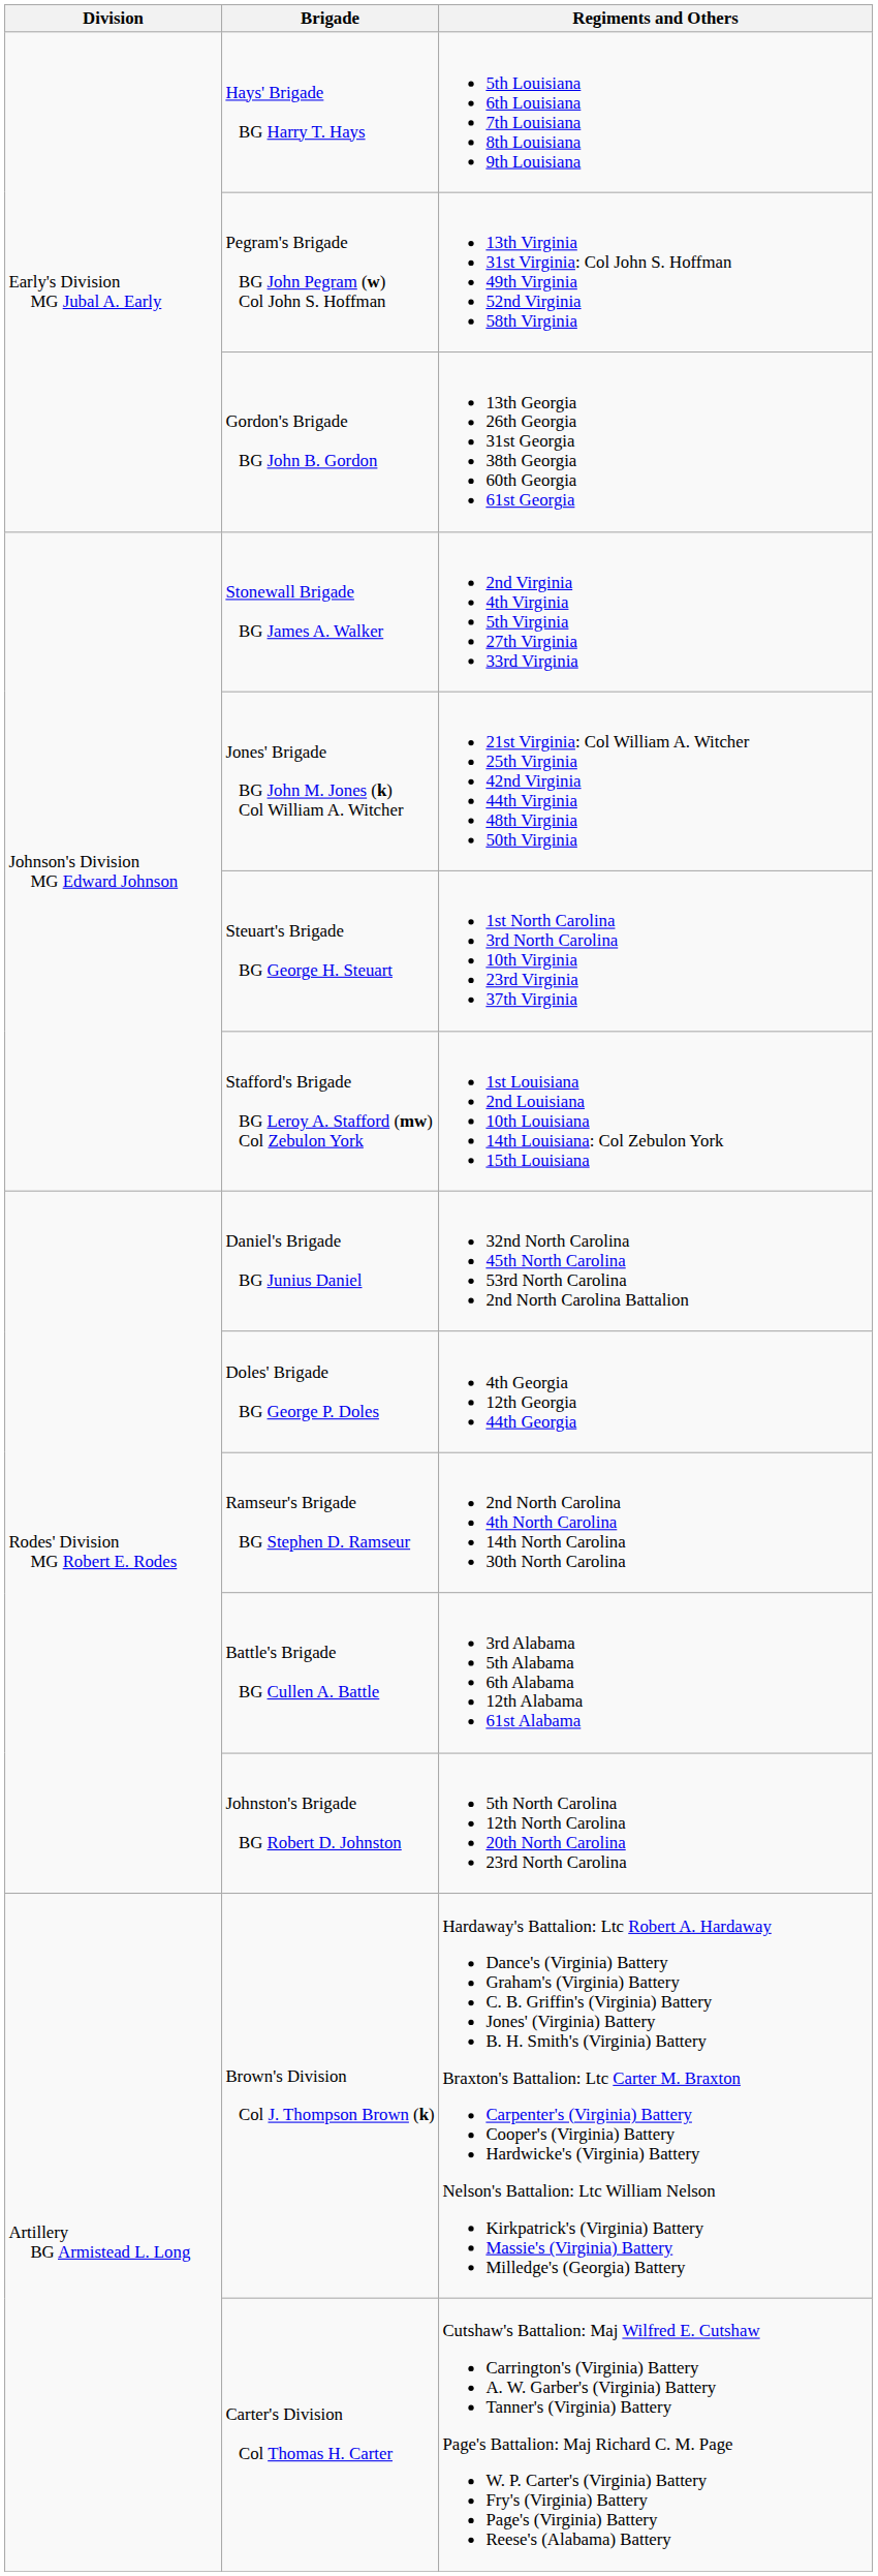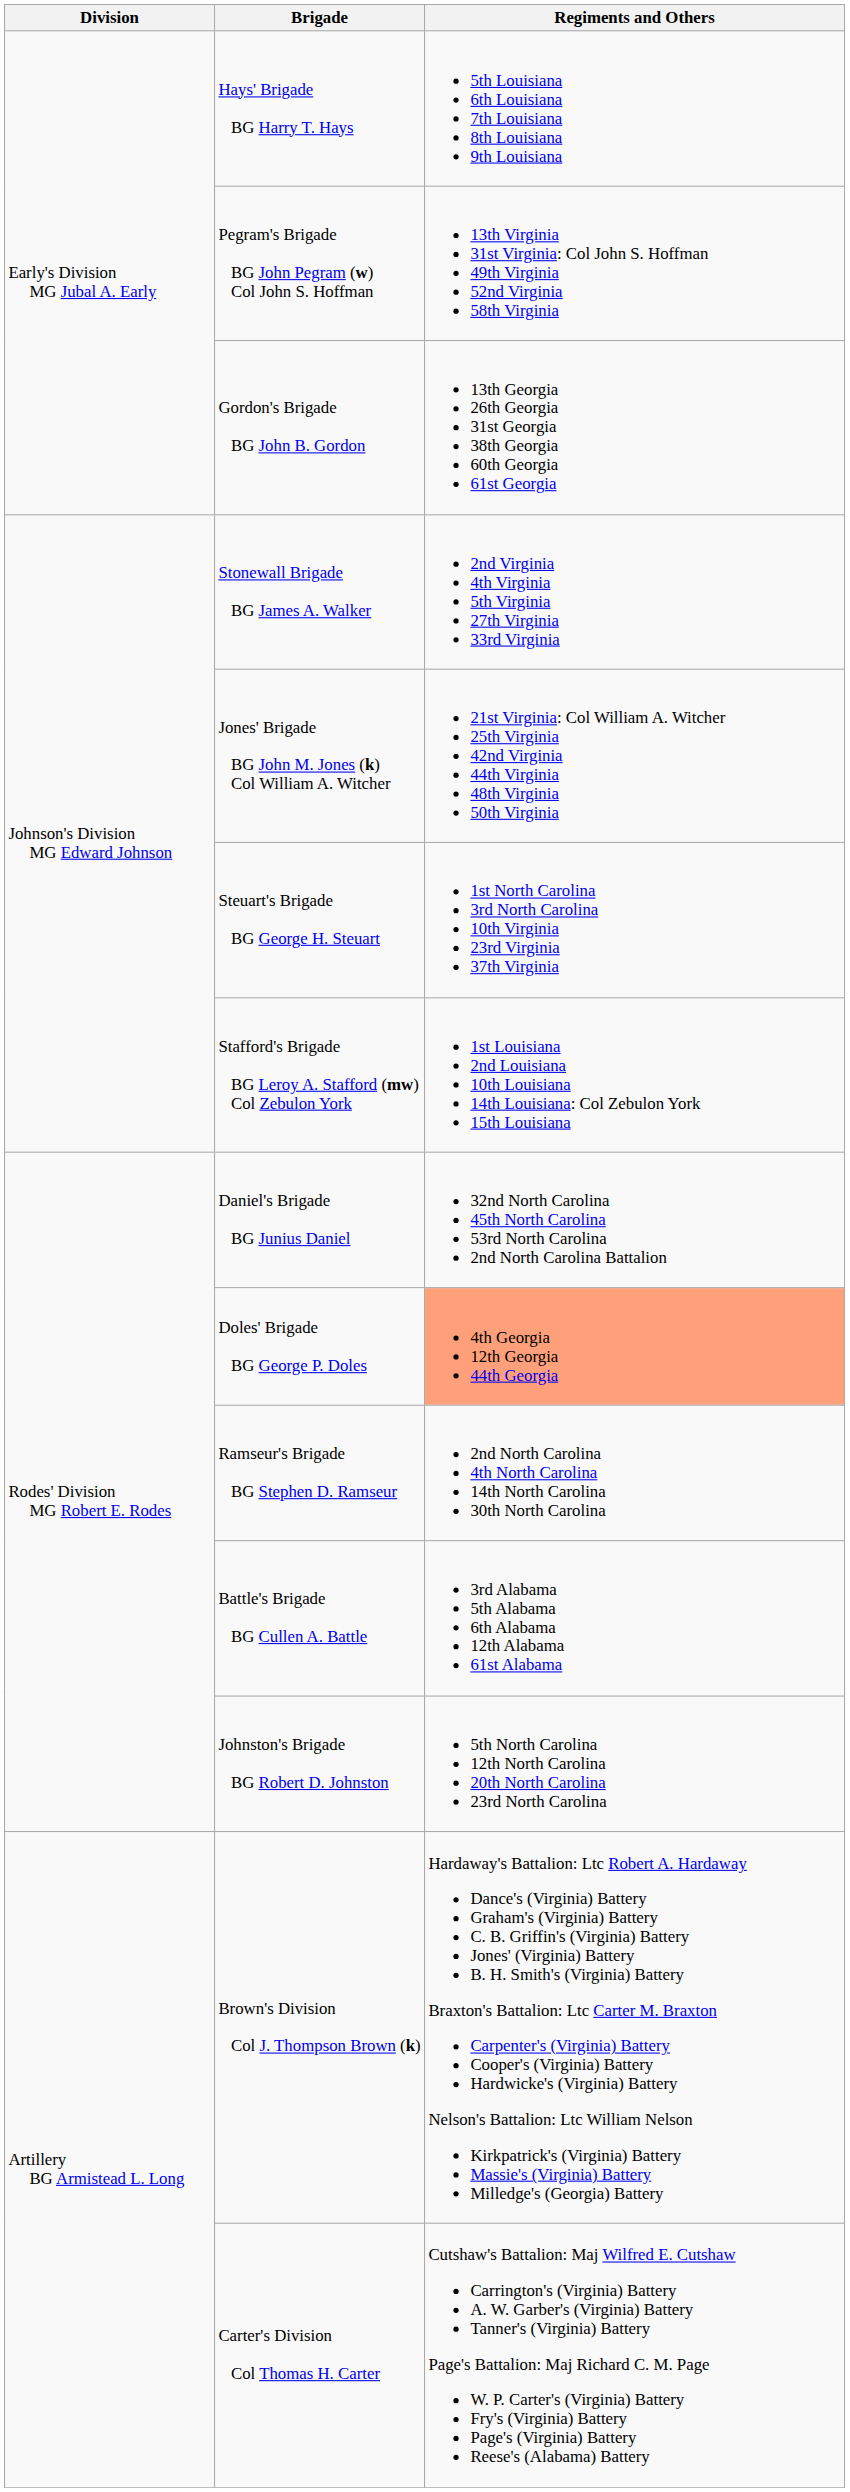Doles' Brigade BG George P. Doles | Regiments and Others: no background -> lightsalmon background
